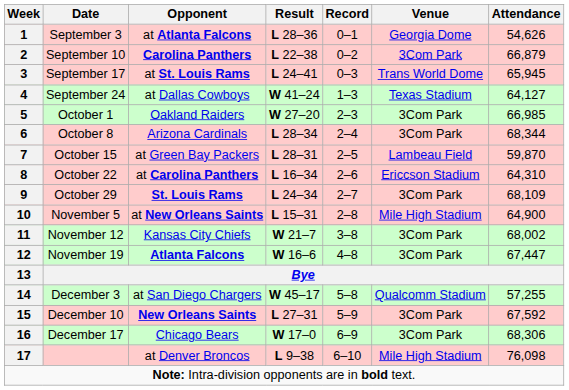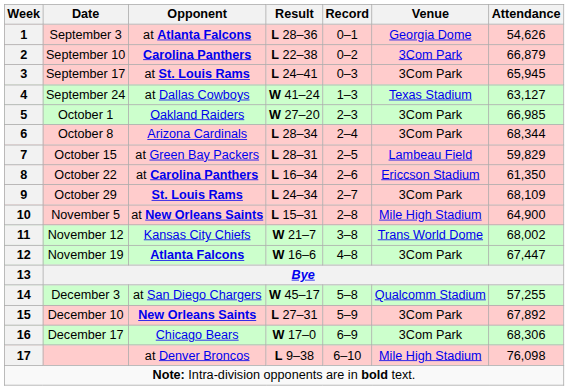3 | Venue: Trans World Dome -> 3Com Park
4 | Attendance: 64,127 -> 63,127
7 | Attendance: 59,870 -> 59,829
8 | Attendance: 64,310 -> 61,350
11 | Venue: 3Com Park -> Trans World Dome
15 | Attendance: 67,592 -> 67,892
